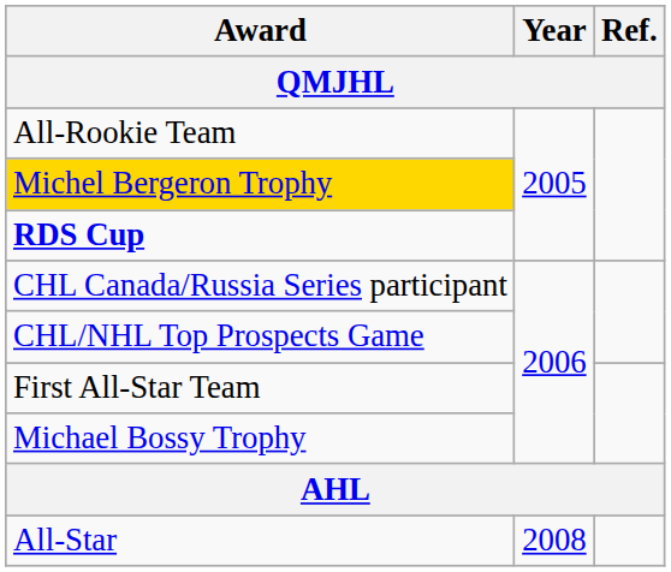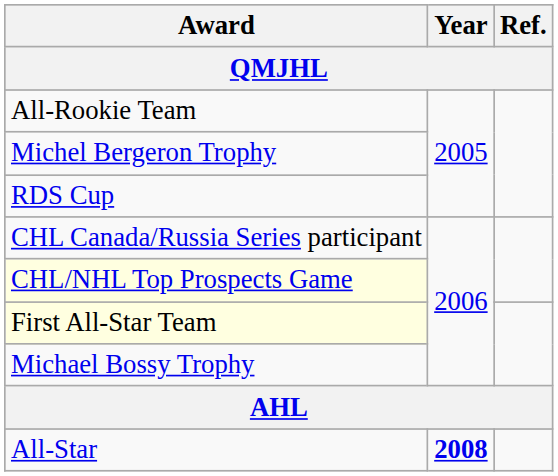Michel Bergeron Trophy | Award: gold background -> no background
RDS Cup | Award: bold -> normal
CHL/NHL Top Prospects Game | Award: no background -> lightyellow background
First All-Star Team | Award: no background -> lightyellow background
All-Star | Year: normal -> bold
